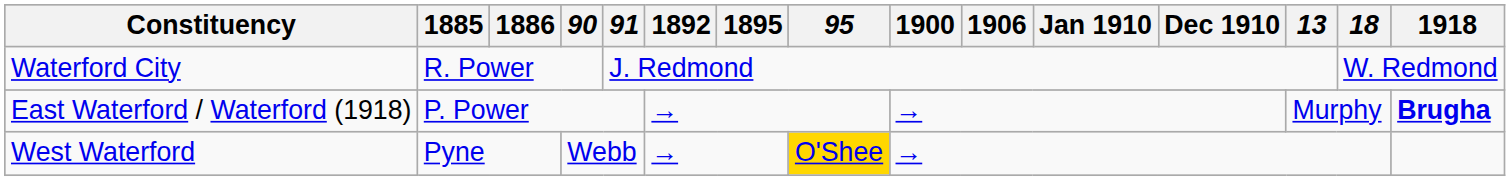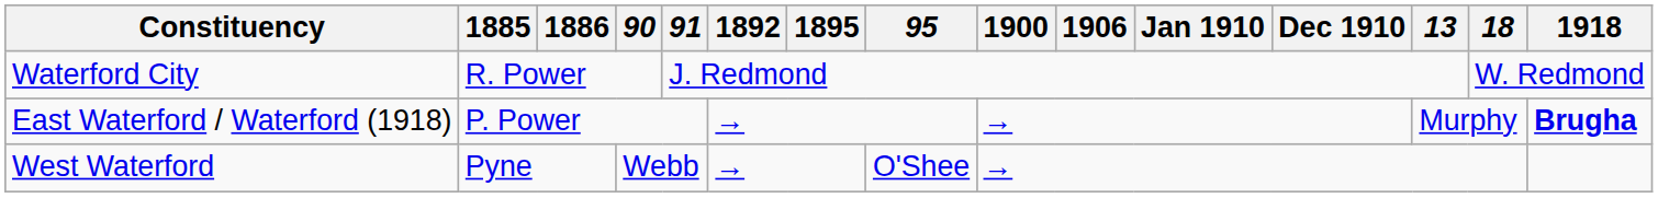West Waterford | 95: gold background -> no background
